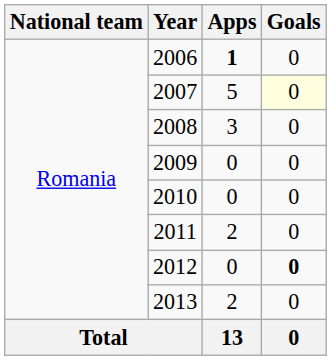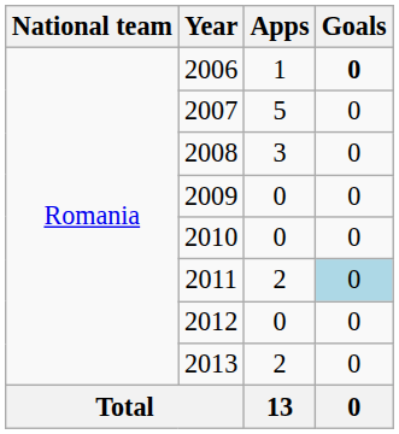2006 | Apps: bold -> normal
2006 | Goals: normal -> bold
2007 | Goals: lightyellow background -> no background
2011 | Goals: no background -> lightblue background
2012 | Goals: bold -> normal
